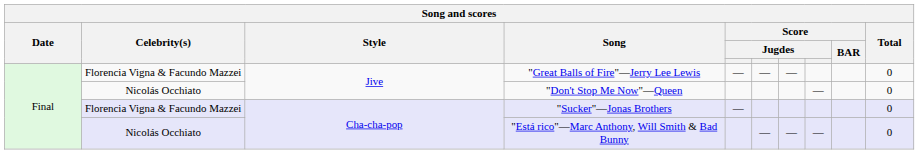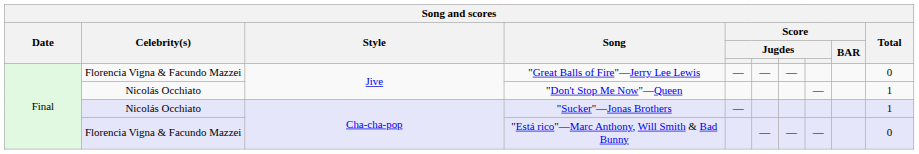"Don't Stop Me Now"—Queen | Total: 0 -> 1
"Sucker"—Jonas Brothers | Celebrity(s): Florencia Vigna & Facundo Mazzei -> Nicolás Occhiato
"Sucker"—Jonas Brothers | Total: 0 -> 1
"Está rico"—Marc Anthony, Will Smith & Bad Bunny | Celebrity(s): Nicolás Occhiato -> Florencia Vigna & Facundo Mazzei
